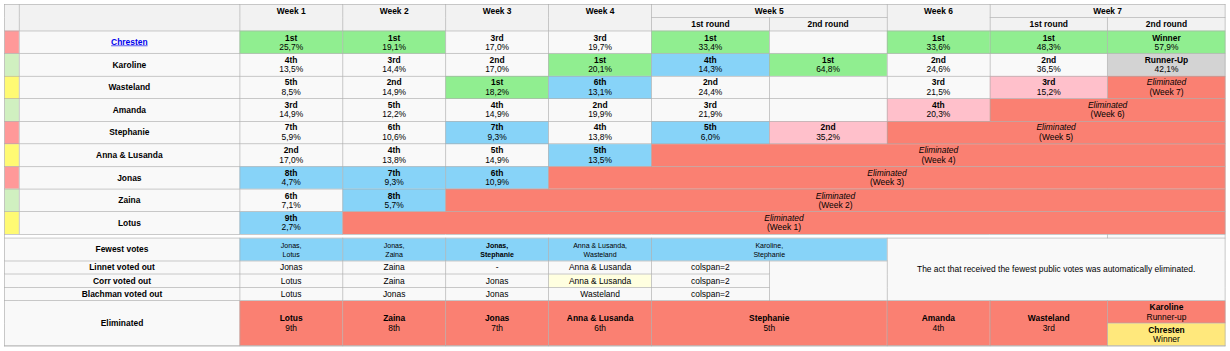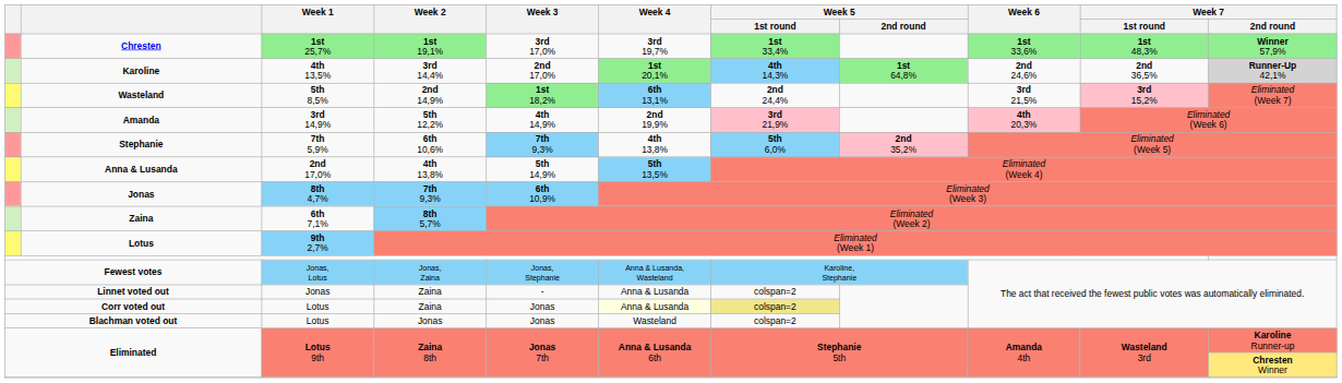Amanda | Week 5 / 1st round: no background -> pink background
Fewest votes | Week 3: bold -> normal
Corr voted out | Week 5 / 1st round: no background -> khaki background
